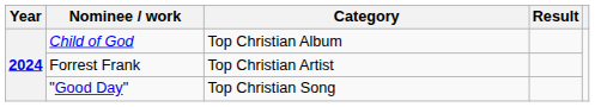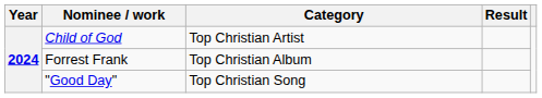Child of God | Category: Top Christian Album -> Top Christian Artist
Forrest Frank | Category: Top Christian Artist -> Top Christian Album
